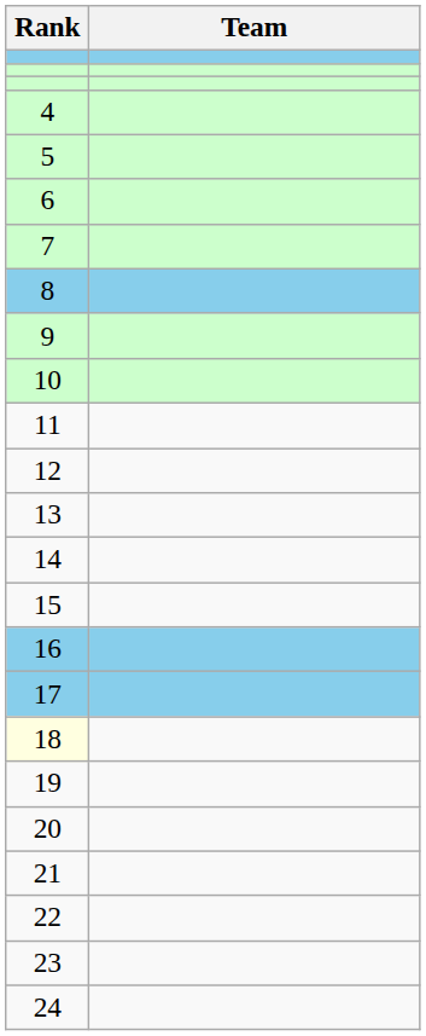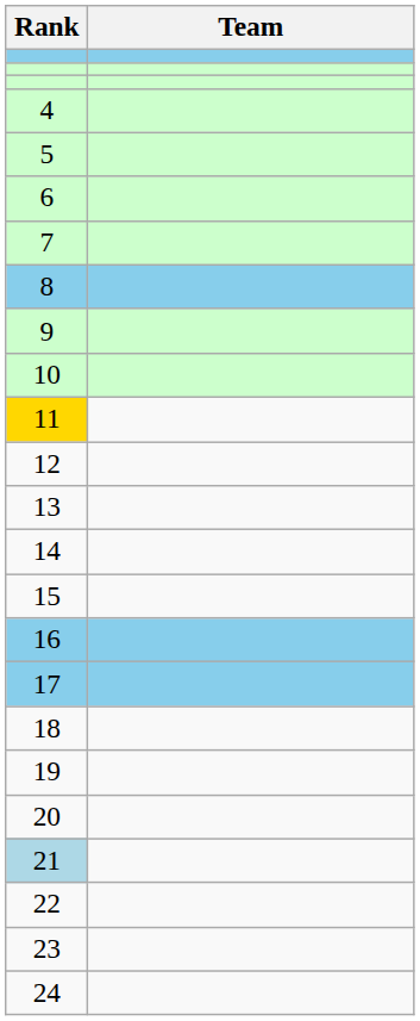row 12 | Rank: no background -> gold background
row 19 | Rank: lightyellow background -> no background
row 22 | Rank: no background -> lightblue background
